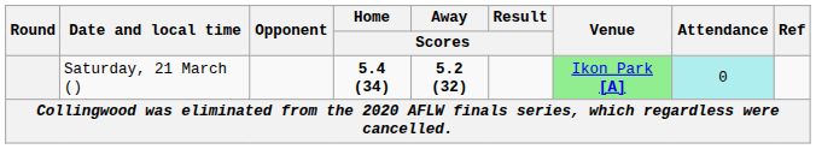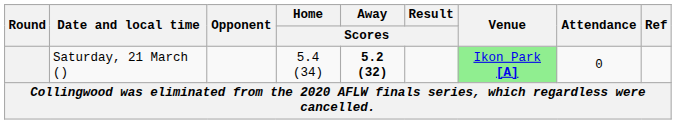Saturday, 21 March () | Home / Scores: bold -> normal
Saturday, 21 March () | Attendance: paleturquoise background -> no background
